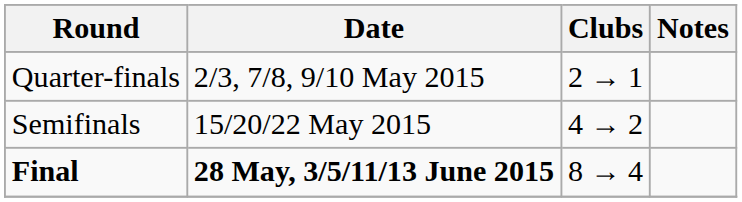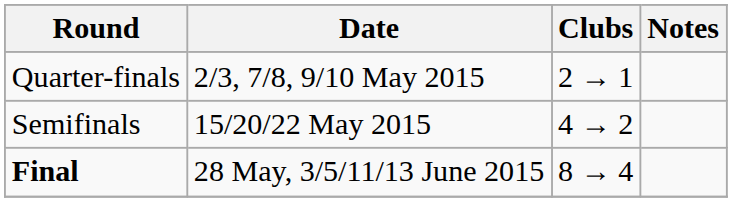Final | Date: bold -> normal
